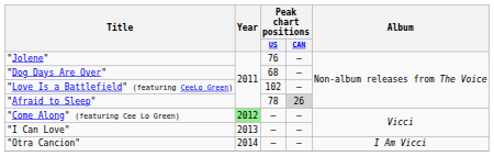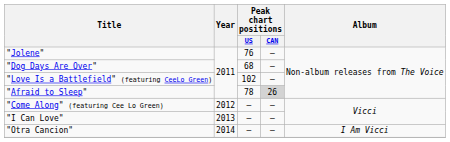"Come Along" (featuring Cee Lo Green) | Year: lightgreen background -> no background
